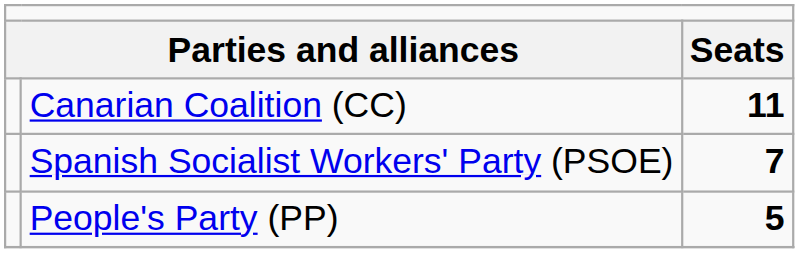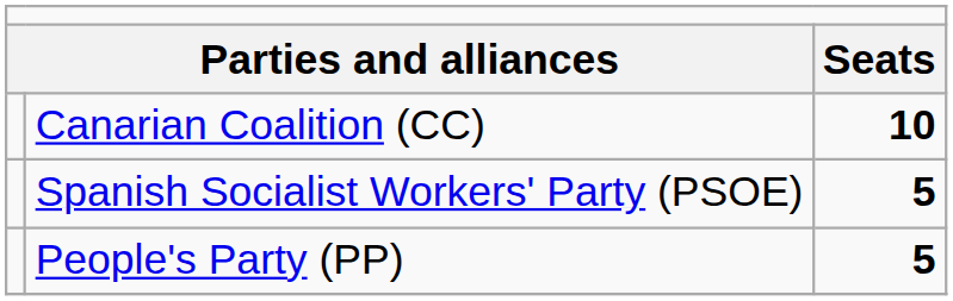Canarian Coalition (CC) | column 3: 11 -> 10
Spanish Socialist Workers' Party (PSOE) | column 3: 7 -> 5
